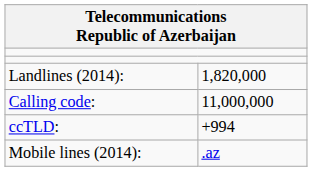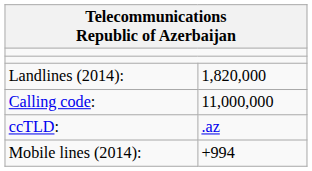row 6 | column 2: +994 -> .az
row 7 | column 2: .az -> +994
